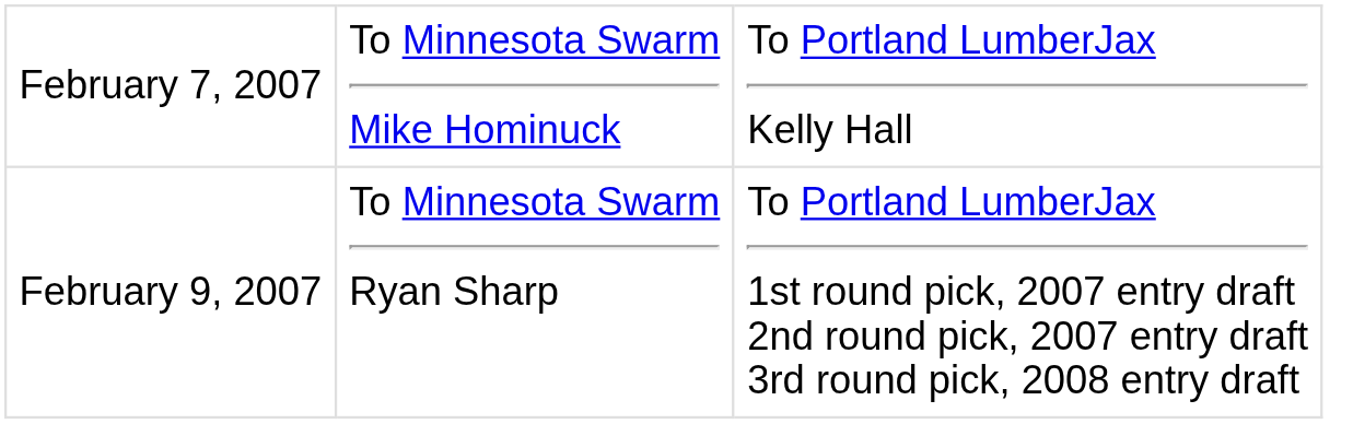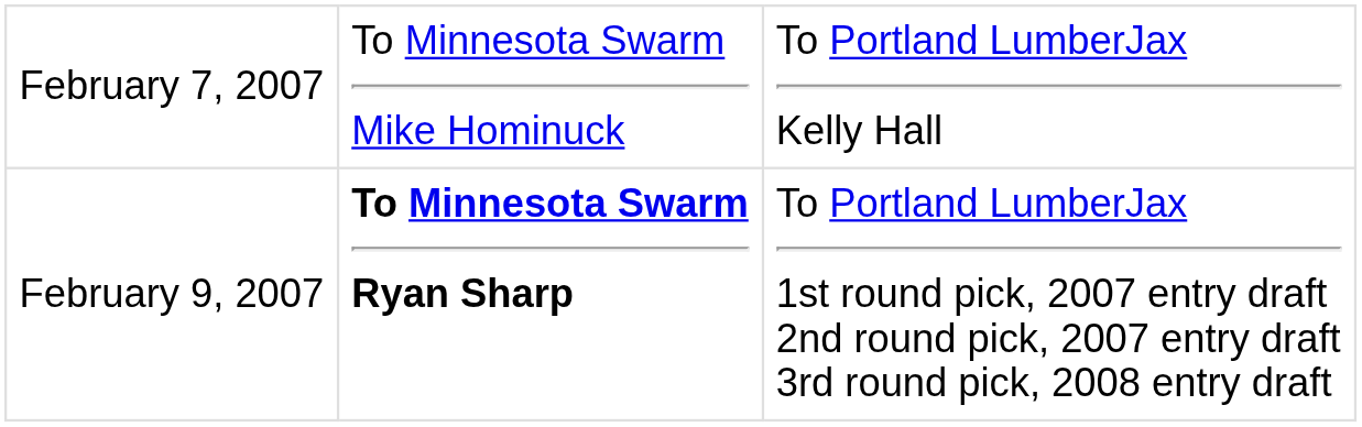February 9, 2007 | column 2: normal -> bold
